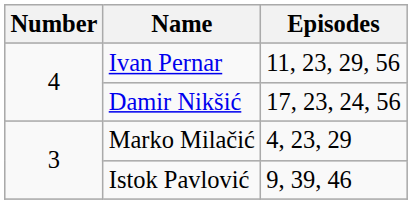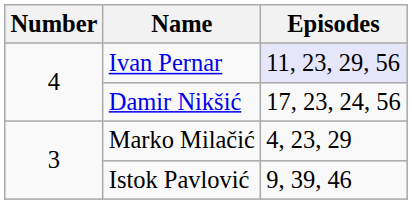Ivan Pernar | Episodes: no background -> lavender background
